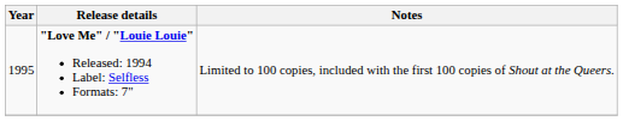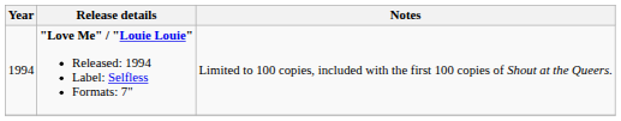row 2 | Year: 1995 -> 1994
